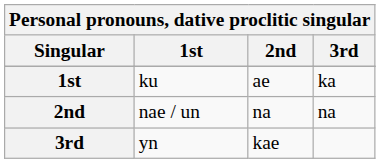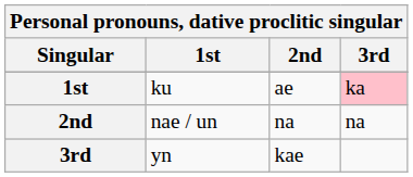row 3 | 3rd: no background -> pink background
